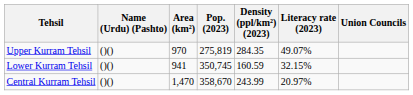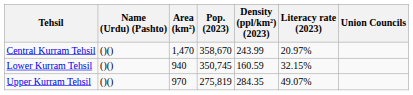rows swapped: Central Kurram Tehsil <-> Upper Kurram Tehsil
Lower Kurram Tehsil | Area (km²): 941 -> 940
